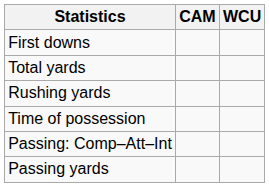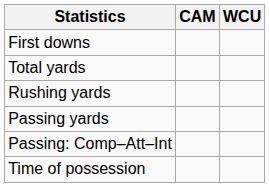rows swapped: Passing yards <-> Time of possession
